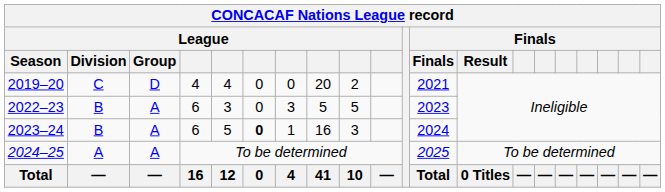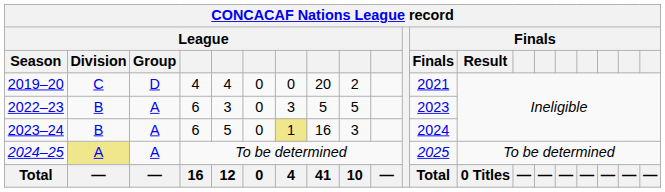2023–24 | column 6: bold -> normal
2023–24 | column 7: no background -> khaki background
2024–25 | League / Division: no background -> khaki background
